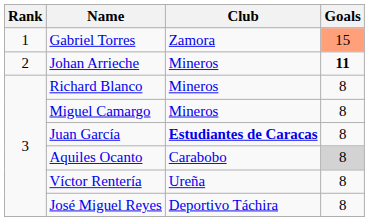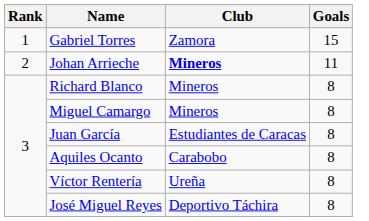Gabriel Torres | Goals: lightsalmon background -> no background
Johan Arrieche | Club: normal -> bold
Johan Arrieche | Goals: bold -> normal
Juan García | Club: bold -> normal
Aquiles Ocanto | Goals: lightgrey background -> no background
